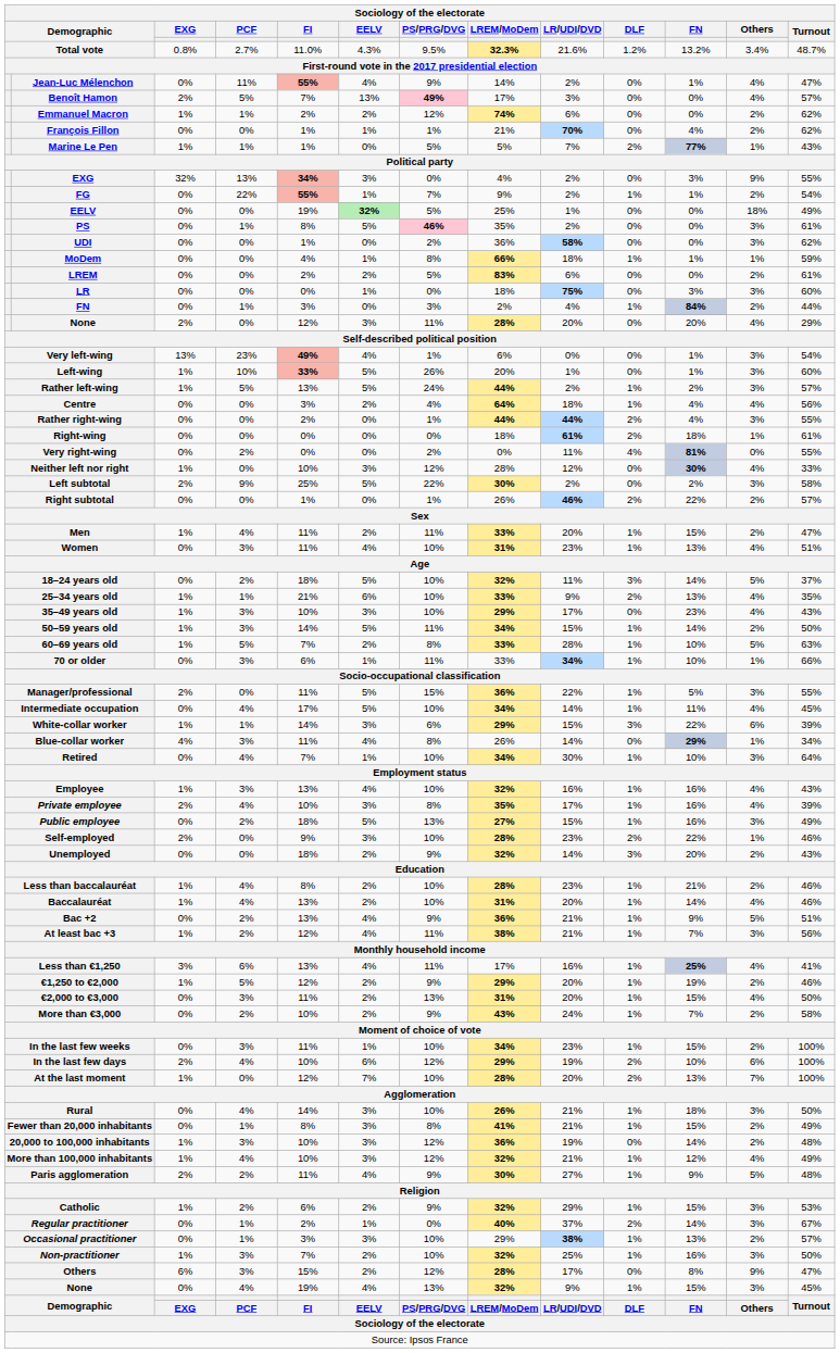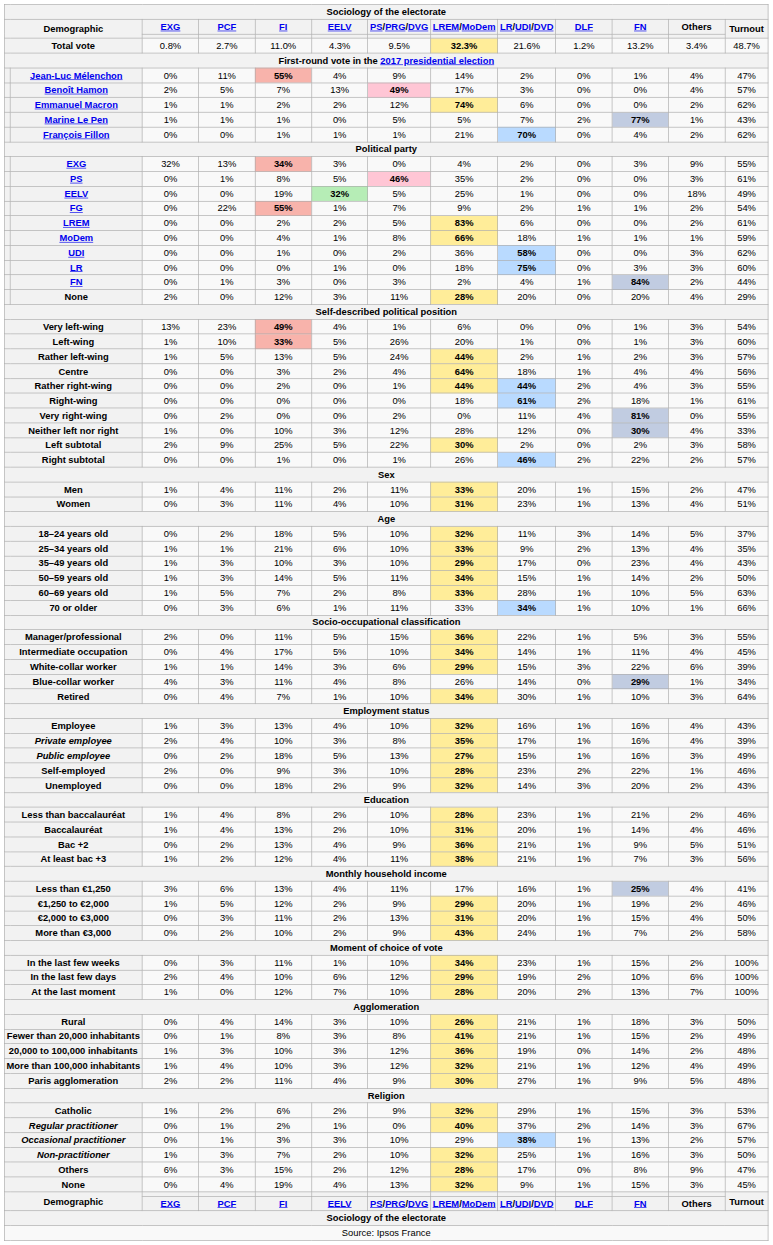rows swapped: François Fillon <-> Marine Le Pen
rows swapped: FG <-> PS
rows swapped: LREM <-> UDI
